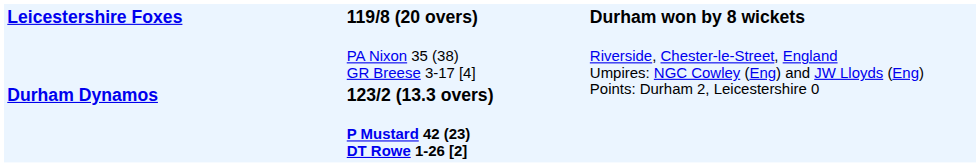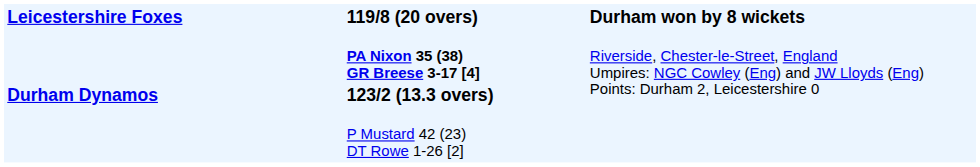PA Nixon 35 (38) GR Breese 3-17 [4] | 119/8 (20 overs): normal -> bold
P Mustard 42 (23) DT Rowe 1-26 [2] | 119/8 (20 overs): bold -> normal
